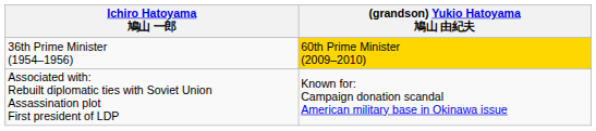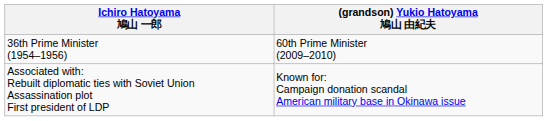36th Prime Minister (1954–1956) | (grandson) Yukio Hatoyama 鳩山 由紀夫: gold background -> no background
